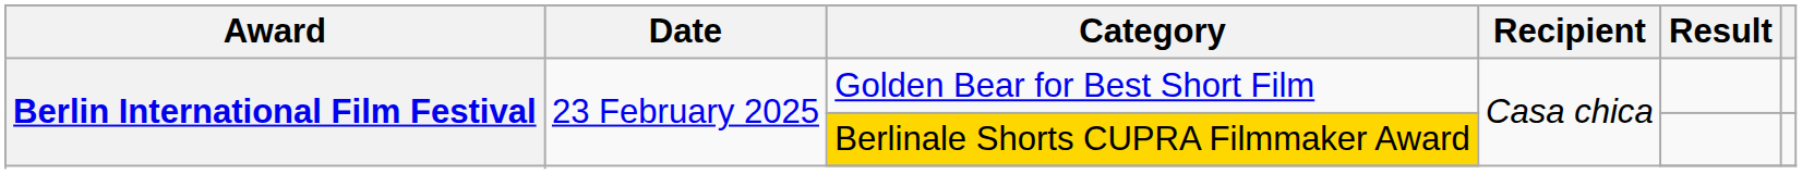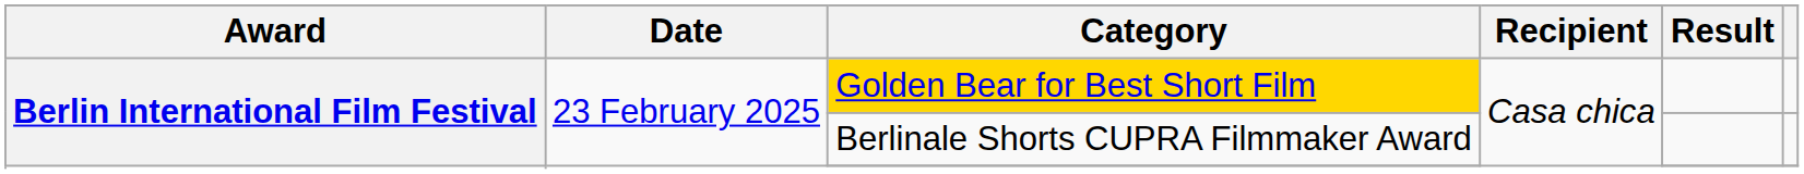Golden Bear for Best Short Film | Category: no background -> gold background
Berlinale Shorts CUPRA Filmmaker Award | Category: gold background -> no background
